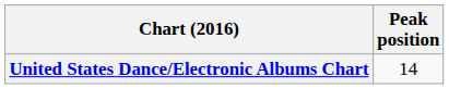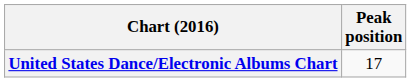United States Dance/Electronic Albums Chart | Peak position: 14 -> 17
